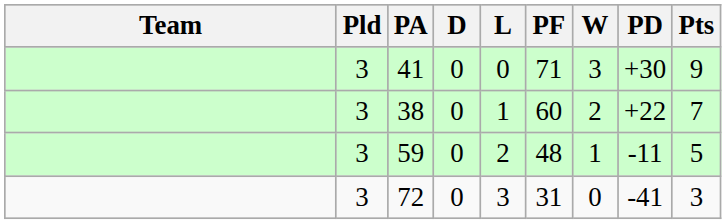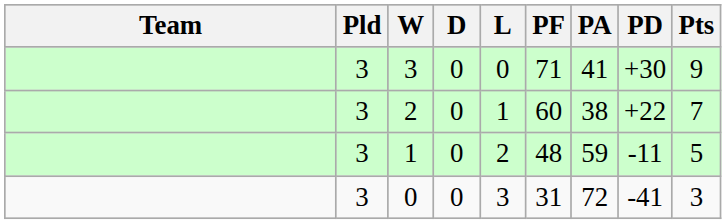columns swapped: W <-> PA
